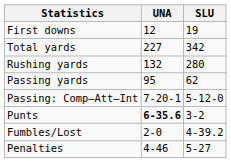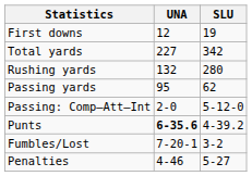Passing: Comp–Att–Int | UNA: 7-20-1 -> 2-0
Punts | SLU: 3-2 -> 4-39.2
Fumbles/Lost | UNA: 2-0 -> 7-20-1
Fumbles/Lost | SLU: 4-39.2 -> 3-2
